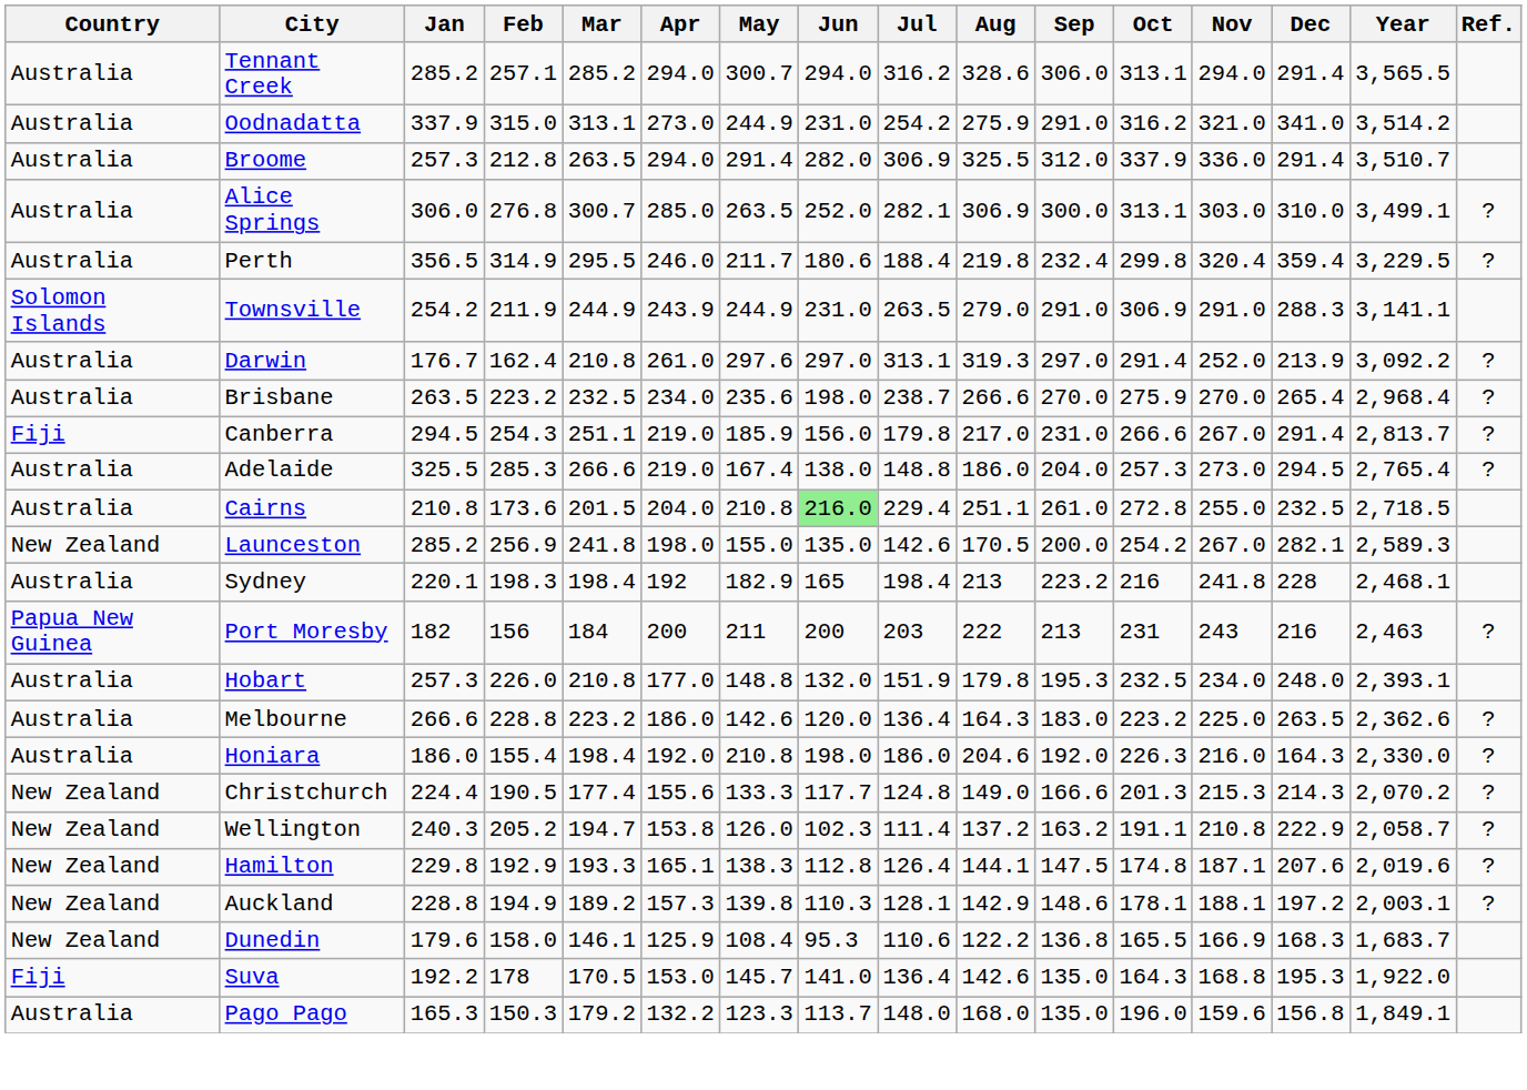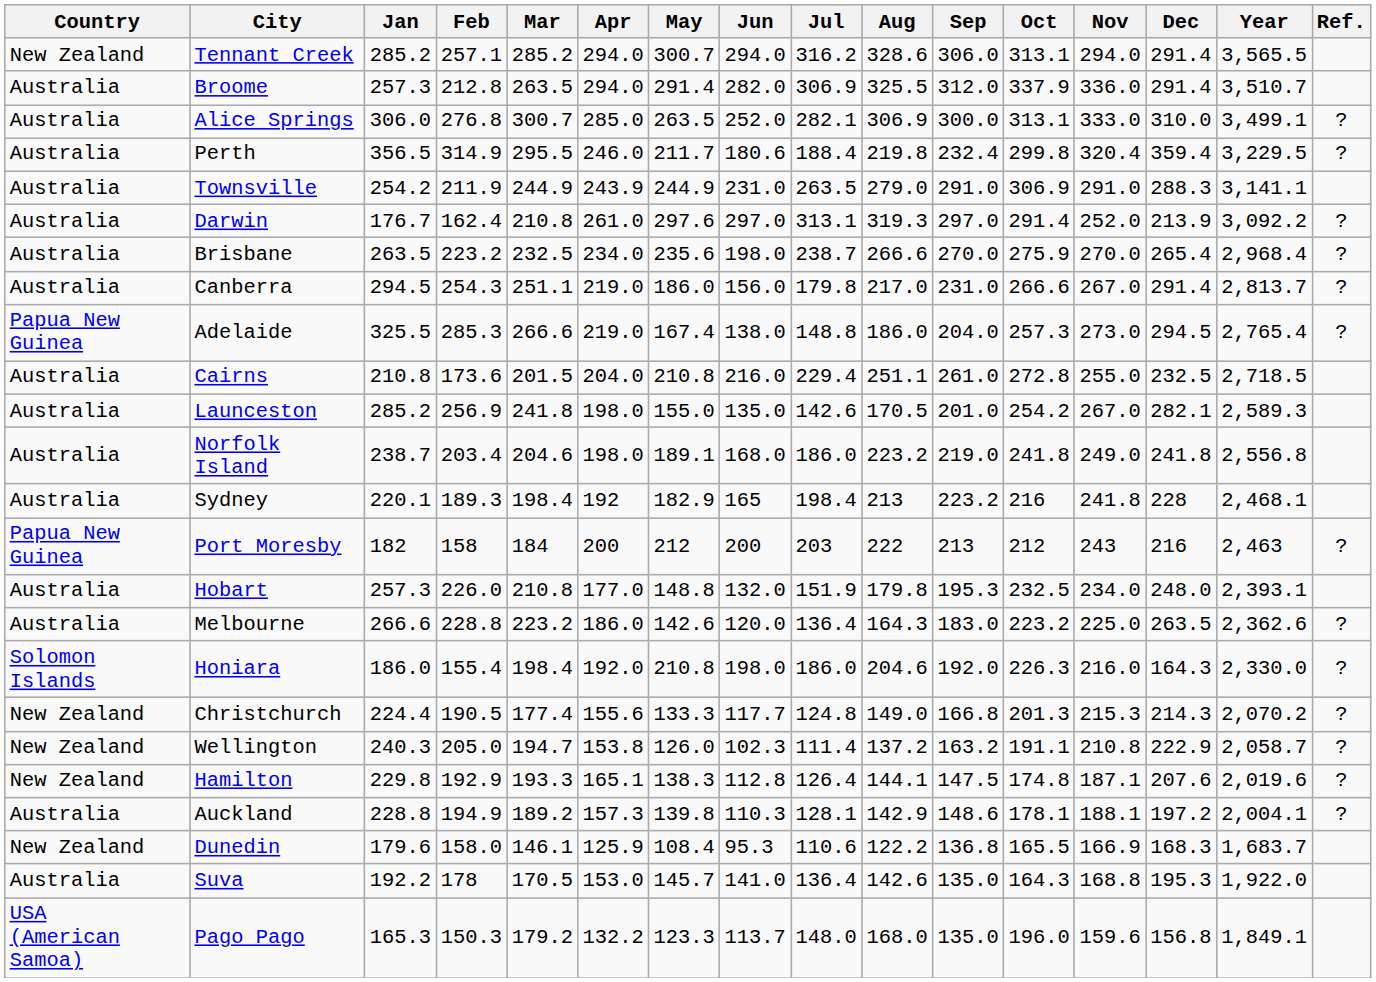Tennant Creek | Country: Australia -> New Zealand
- row: Australia | Oodnadatta | 337.9 | 315.0 | 313.1 | 273.0 | 244.9 | 231.0 | 254.2 | 275.9 | 291.0 | 316.2 | 321.0 | 341.0 | 3,514.2
Alice Springs | Nov: 303.0 -> 333.0
Townsville | Country: Solomon Islands -> Australia
Canberra | Country: Fiji -> Australia
Canberra | May: 185.9 -> 186.0
Adelaide | Country: Australia -> Papua New Guinea
Cairns | Jun: lightgreen background -> no background
Launceston | Country: New Zealand -> Australia
Launceston | Sep: 200.0 -> 201.0
+ row: Australia | Norfolk Island | 238.7 | 203.4 | 204.6 | 198.0 | 189.1 | 168.0 | 186.0 | 223.2 | 219.0 | 241.8 | 249.0 | 241.8 | 2,556.8
Sydney | Feb: 198.3 -> 189.3
Port Moresby | Feb: 156 -> 158
Port Moresby | May: 211 -> 212
Port Moresby | Oct: 231 -> 212
Honiara | Country: Australia -> Solomon Islands
Christchurch | Sep: 166.6 -> 166.8
Wellington | Feb: 205.2 -> 205.0
Auckland | Country: New Zealand -> Australia
Auckland | Year: 2,003.1 -> 2,004.1
Suva | Country: Fiji -> Australia
Pago Pago | Country: Australia -> USA (American Samoa)
